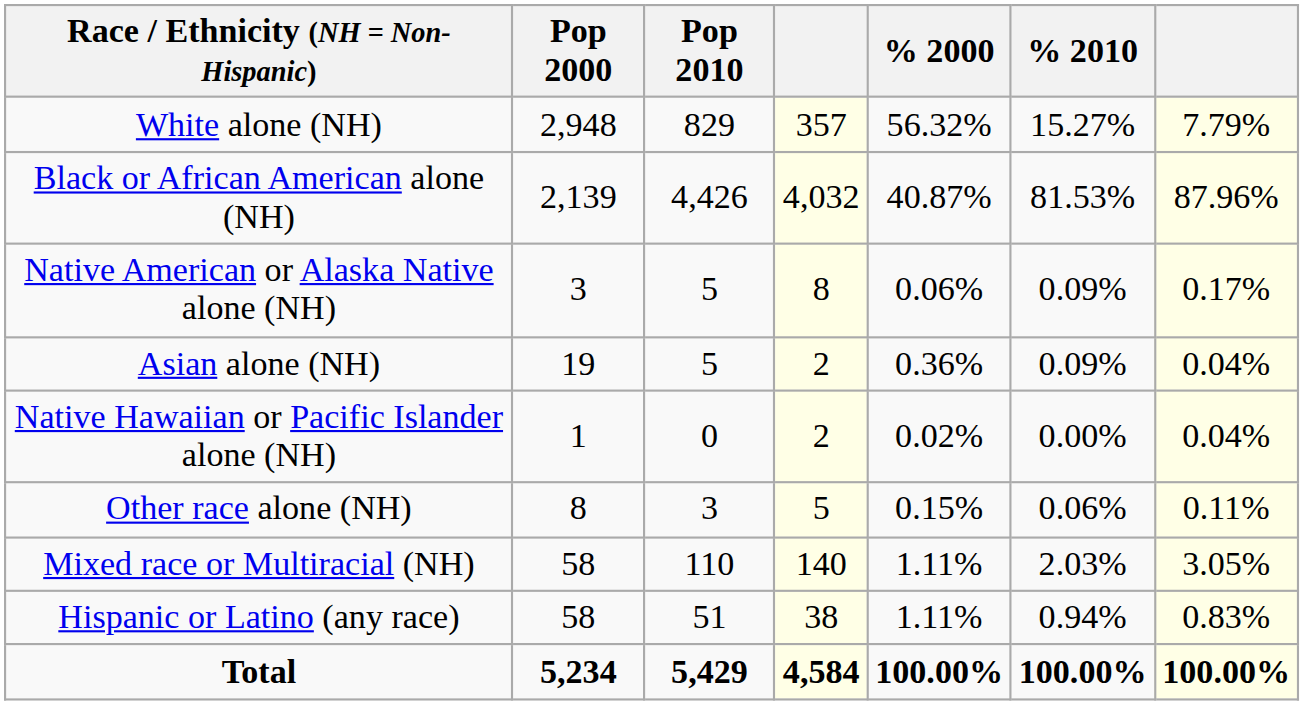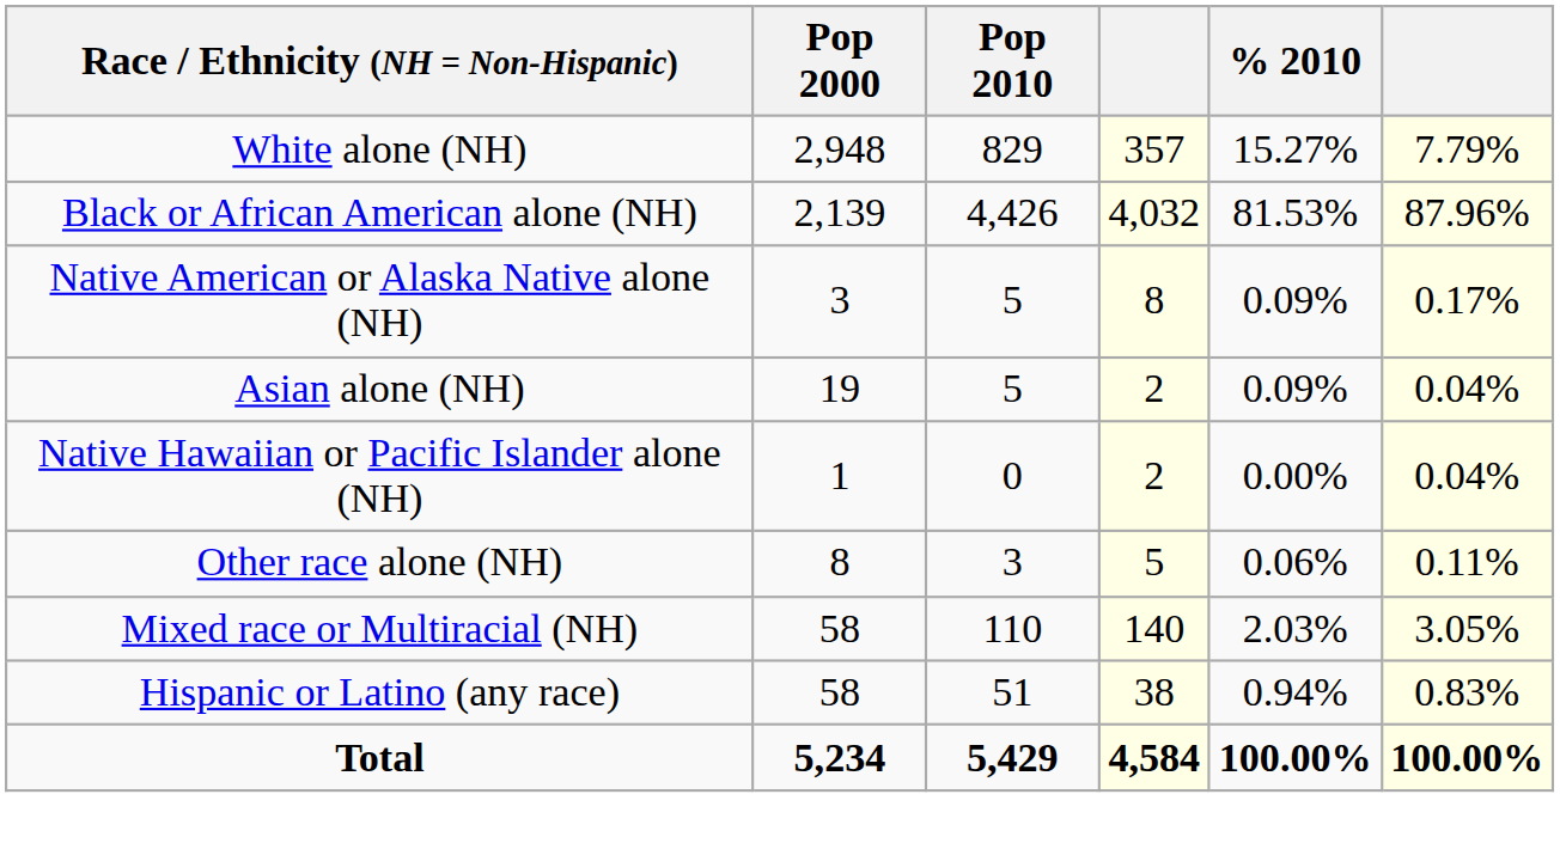- column: % 2000 | 56.32% | 40.87% | 0.06% | 0.36% | 0.02% | 0.15% | 1.11% | 1.11% | 100.00%
